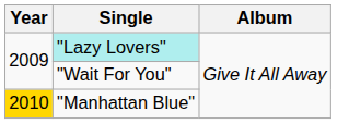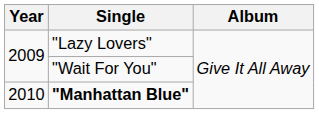row 2 | Single: paleturquoise background -> no background
row 4 | Year: gold background -> no background
row 4 | Single: normal -> bold
